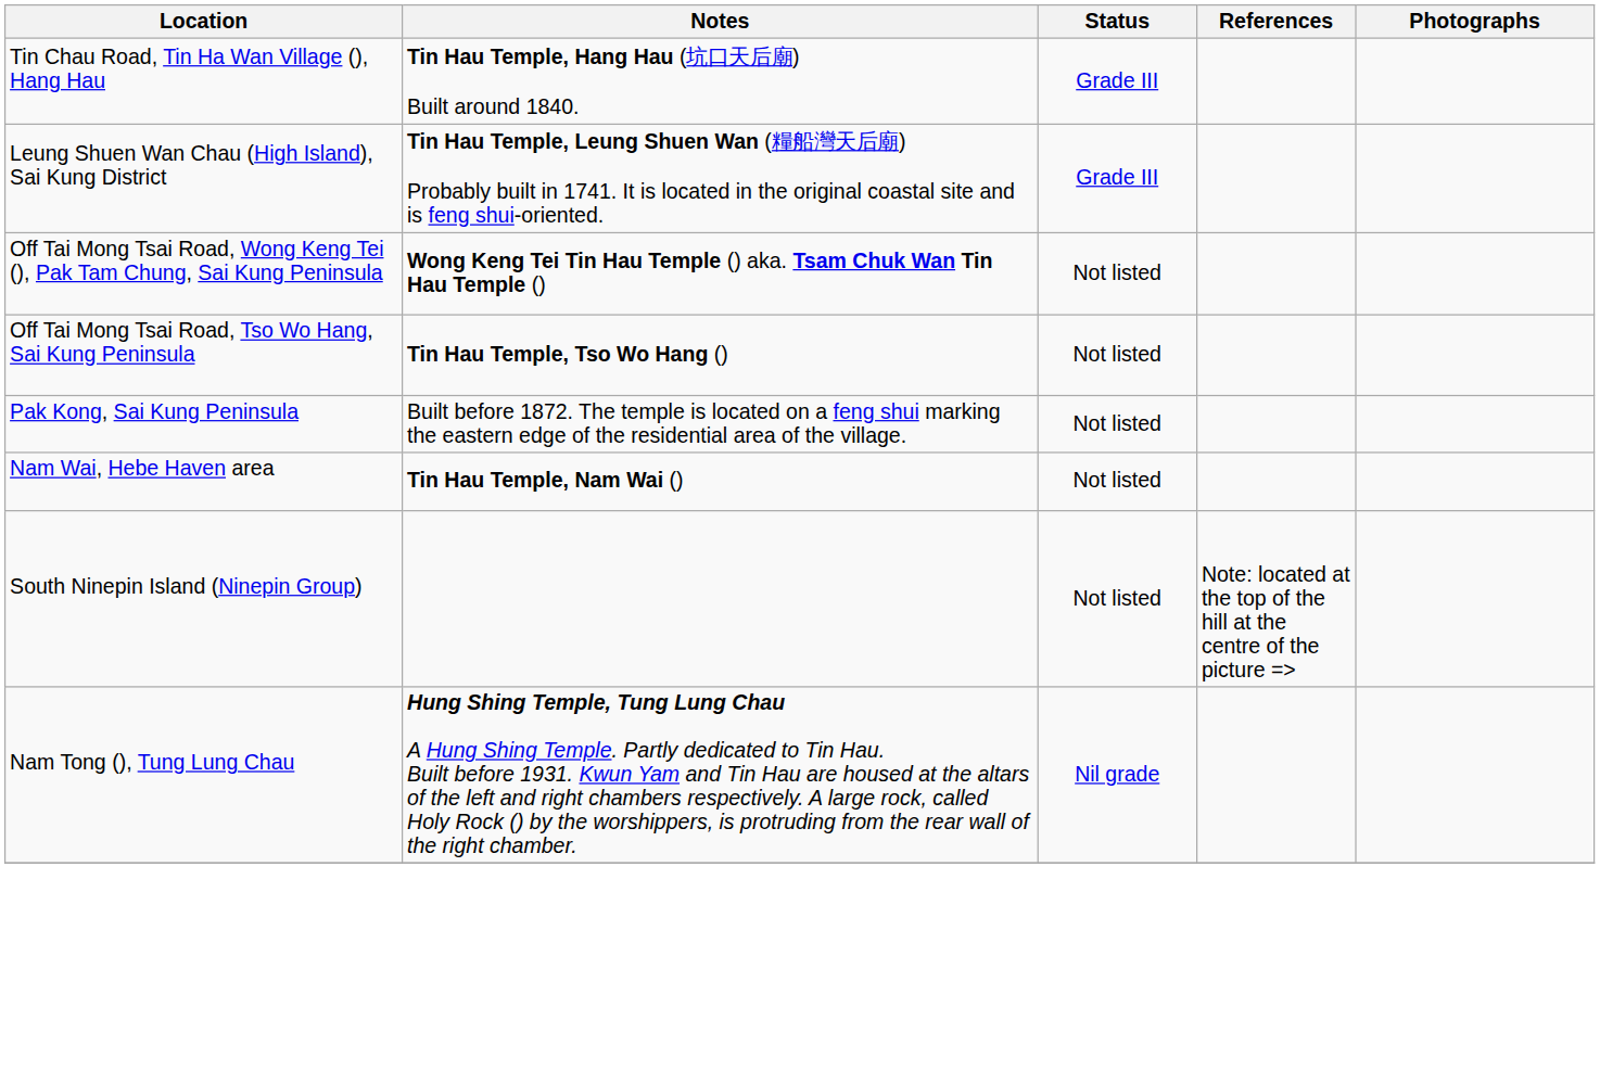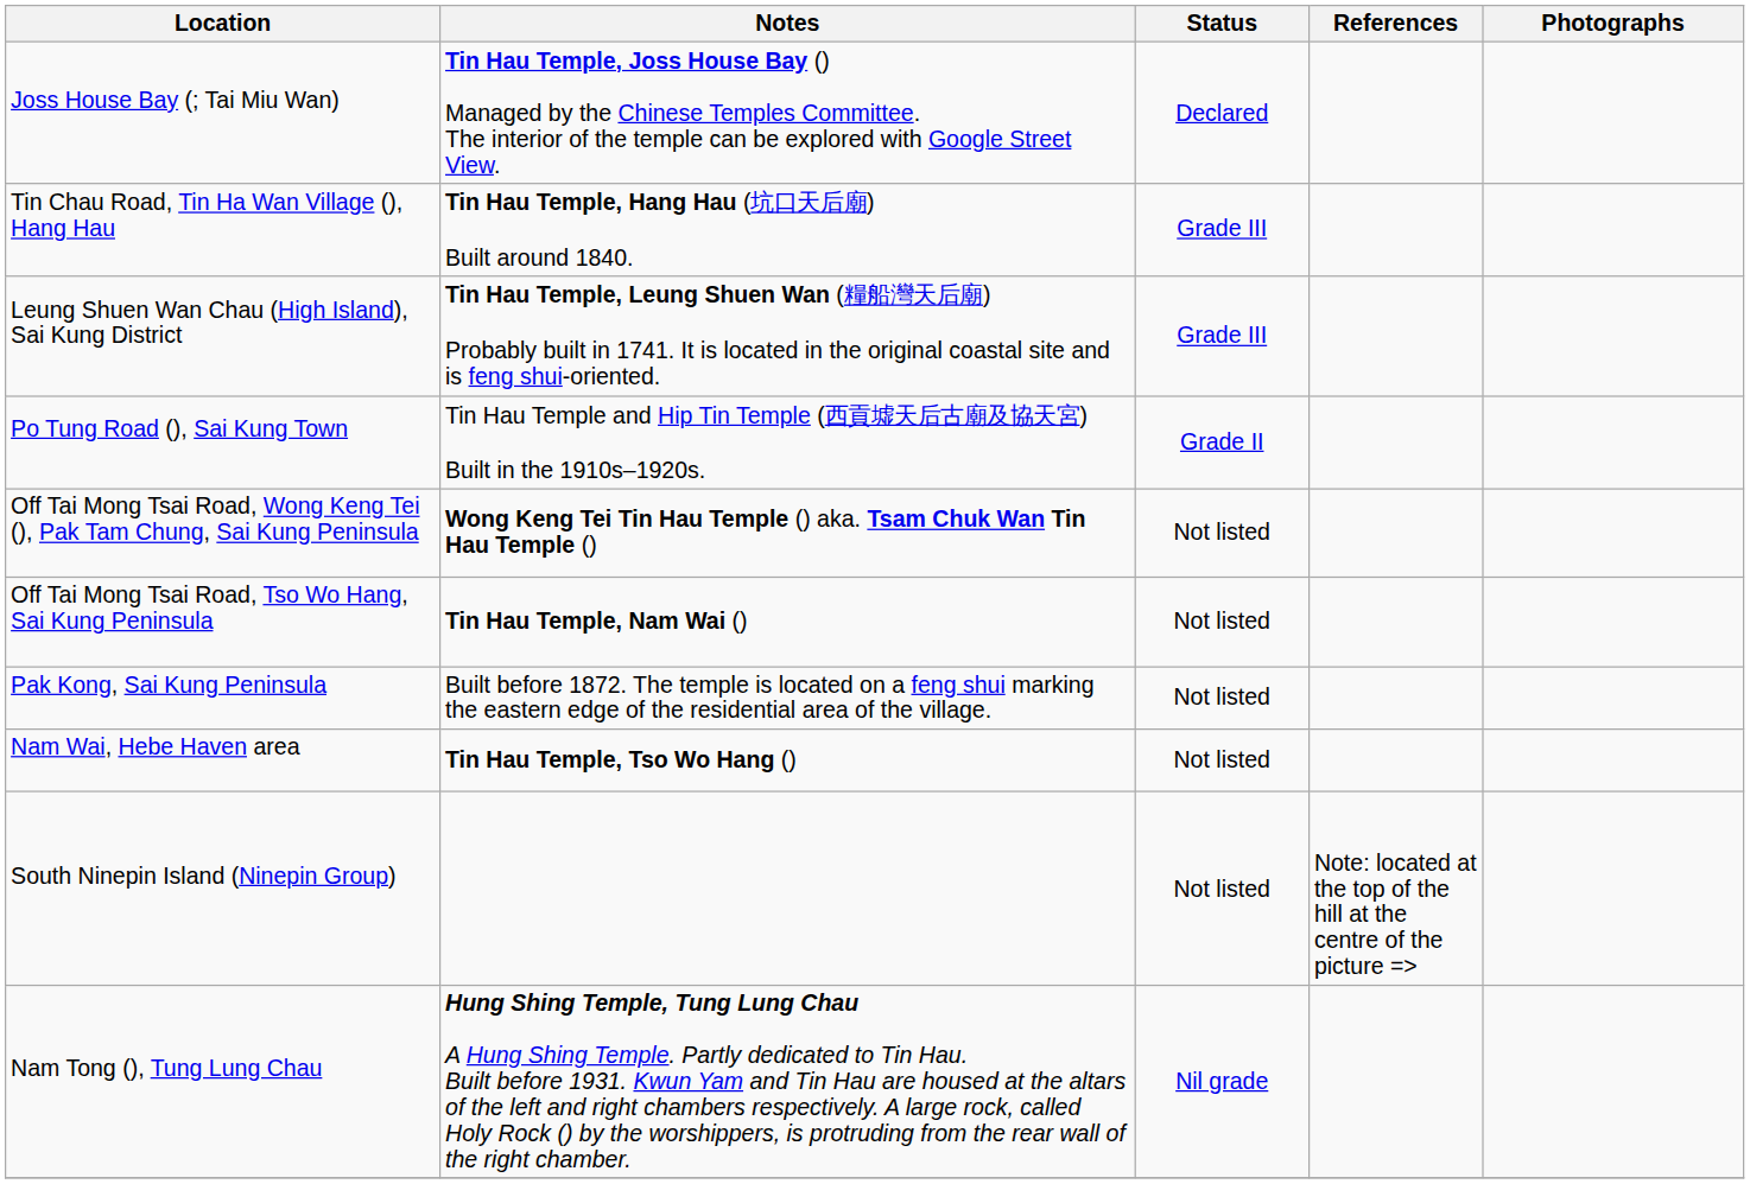+ row: Joss House Bay (; Tai Miu Wan) | Tin Hau Temple, Joss House Bay () Managed by the Chinese Temples Committee. The interior of the temple can be explored with Google Street View. | Declared
+ row: Po Tung Road (), Sai Kung Town | Tin Hau Temple and Hip Tin Temple (西貢墟天后古廟及協天宮) Built in the 1910s–1920s. | Grade II
Off Tai Mong Tsai Road, Tso Wo Hang, Sai Kung Peninsula | Notes: Tin Hau Temple, Tso Wo Hang () -> Tin Hau Temple, Nam Wai ()
Nam Wai, Hebe Haven area | Notes: Tin Hau Temple, Nam Wai () -> Tin Hau Temple, Tso Wo Hang ()
